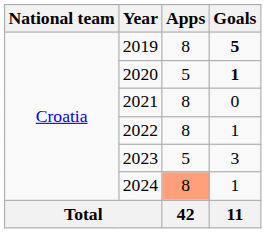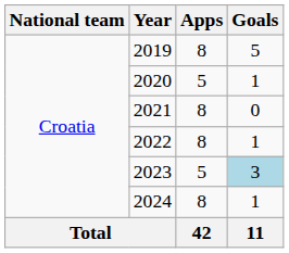2019 | Goals: bold -> normal
2020 | Goals: bold -> normal
2023 | Goals: no background -> lightblue background
2024 | Apps: lightsalmon background -> no background
